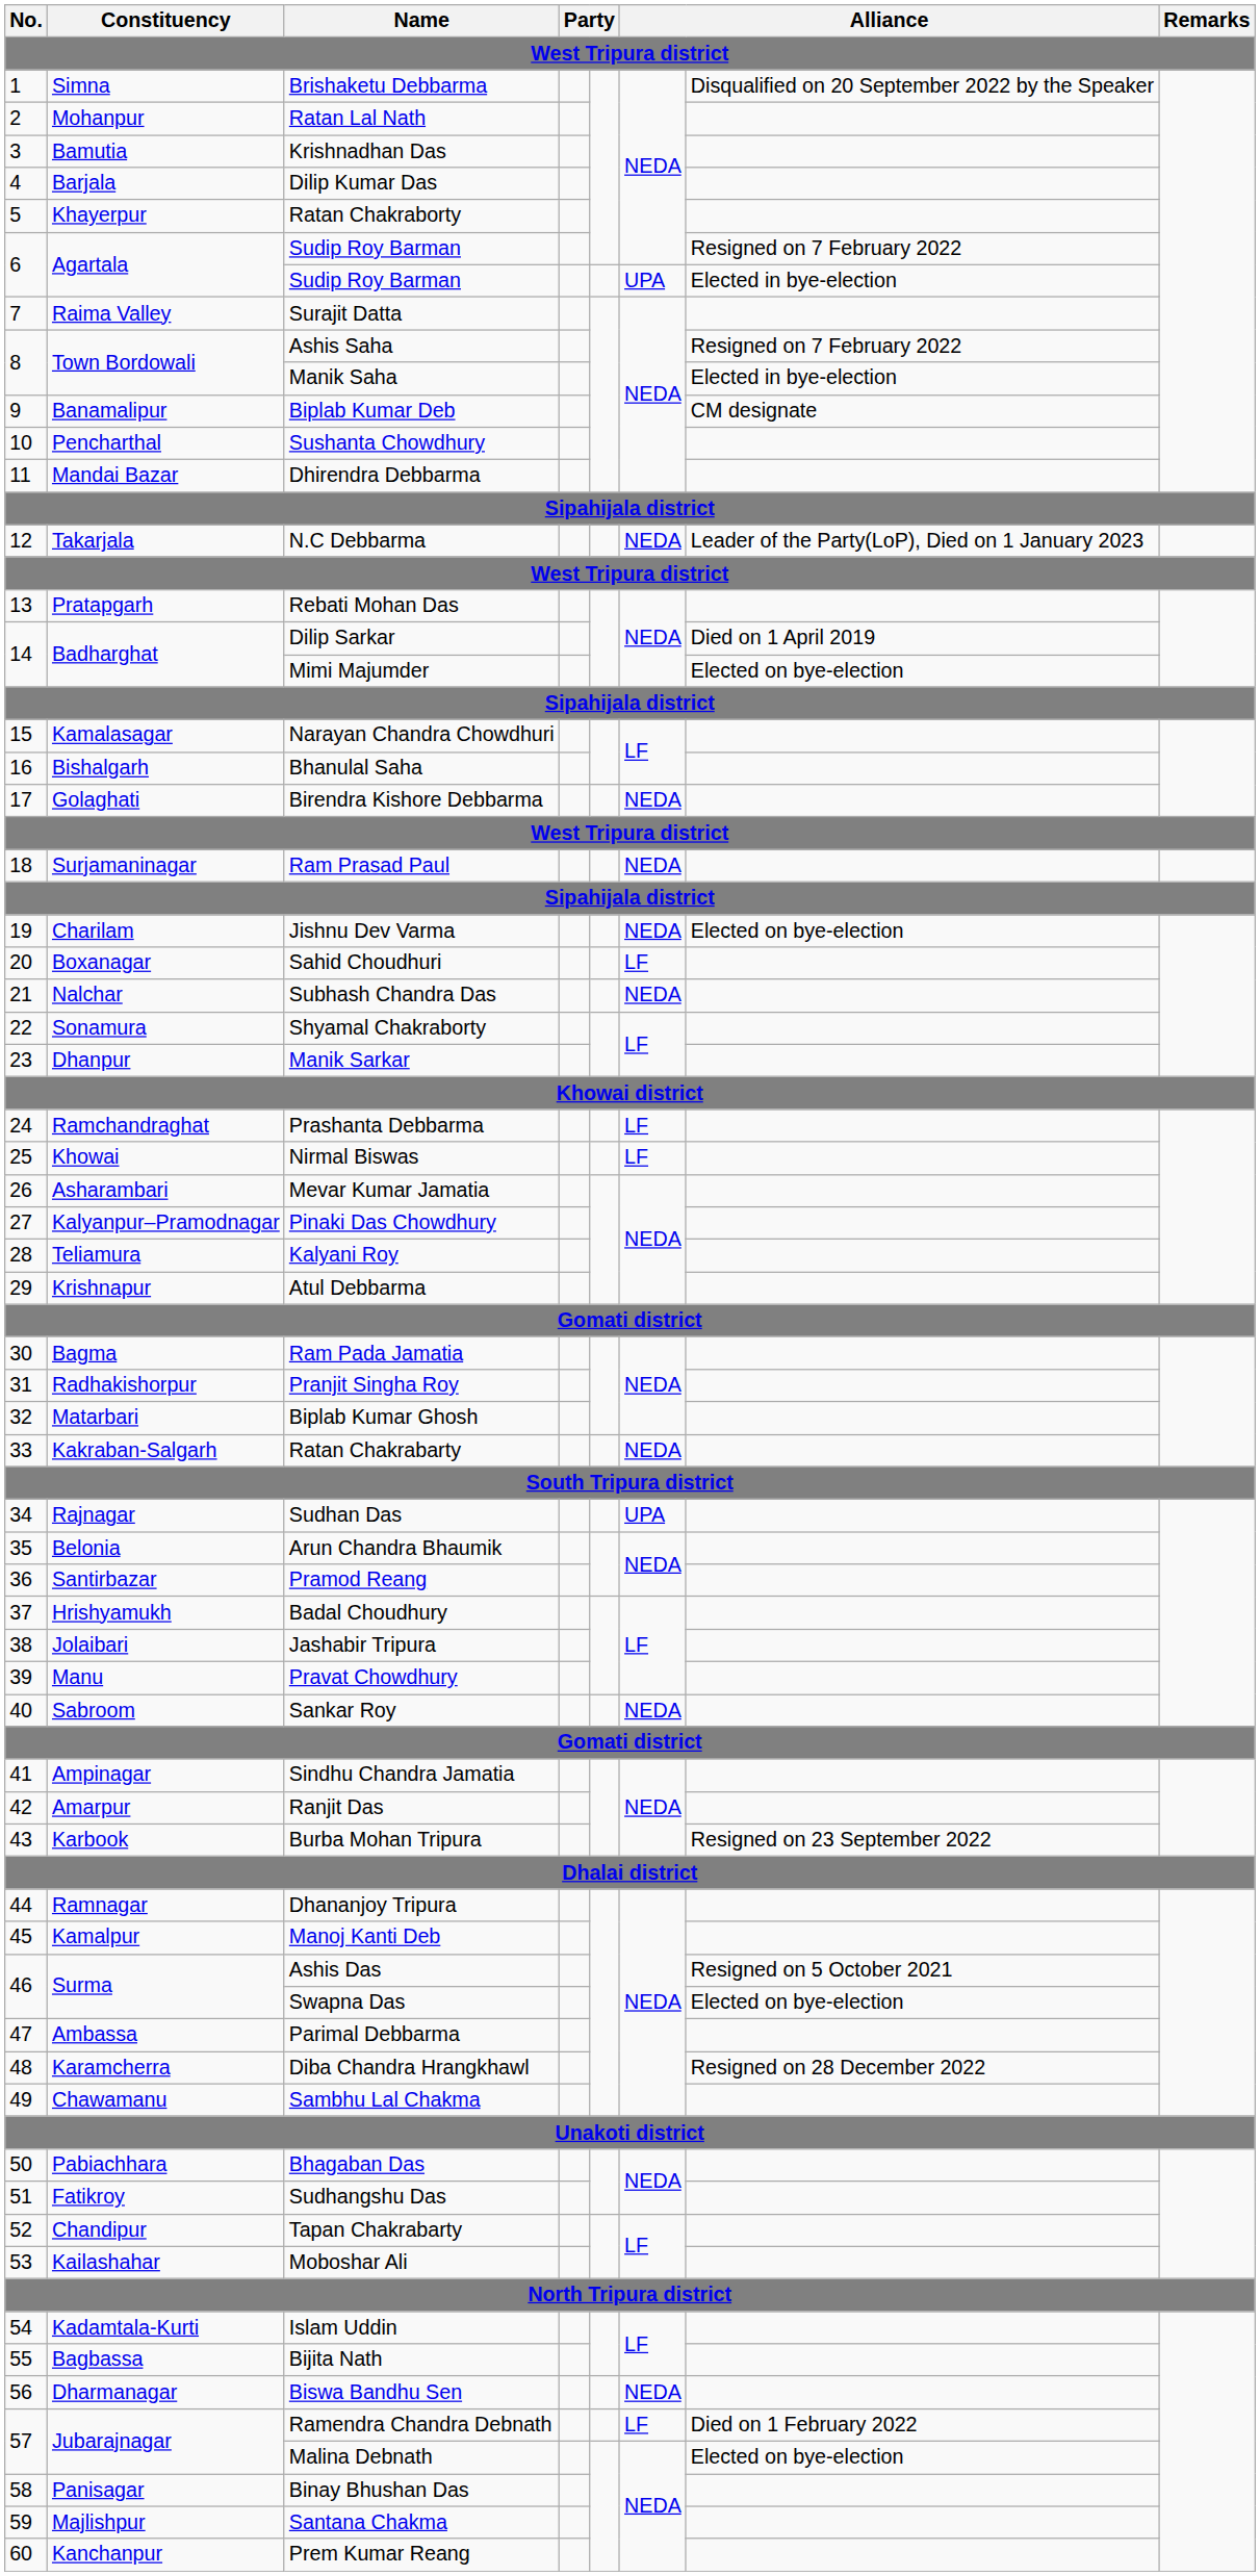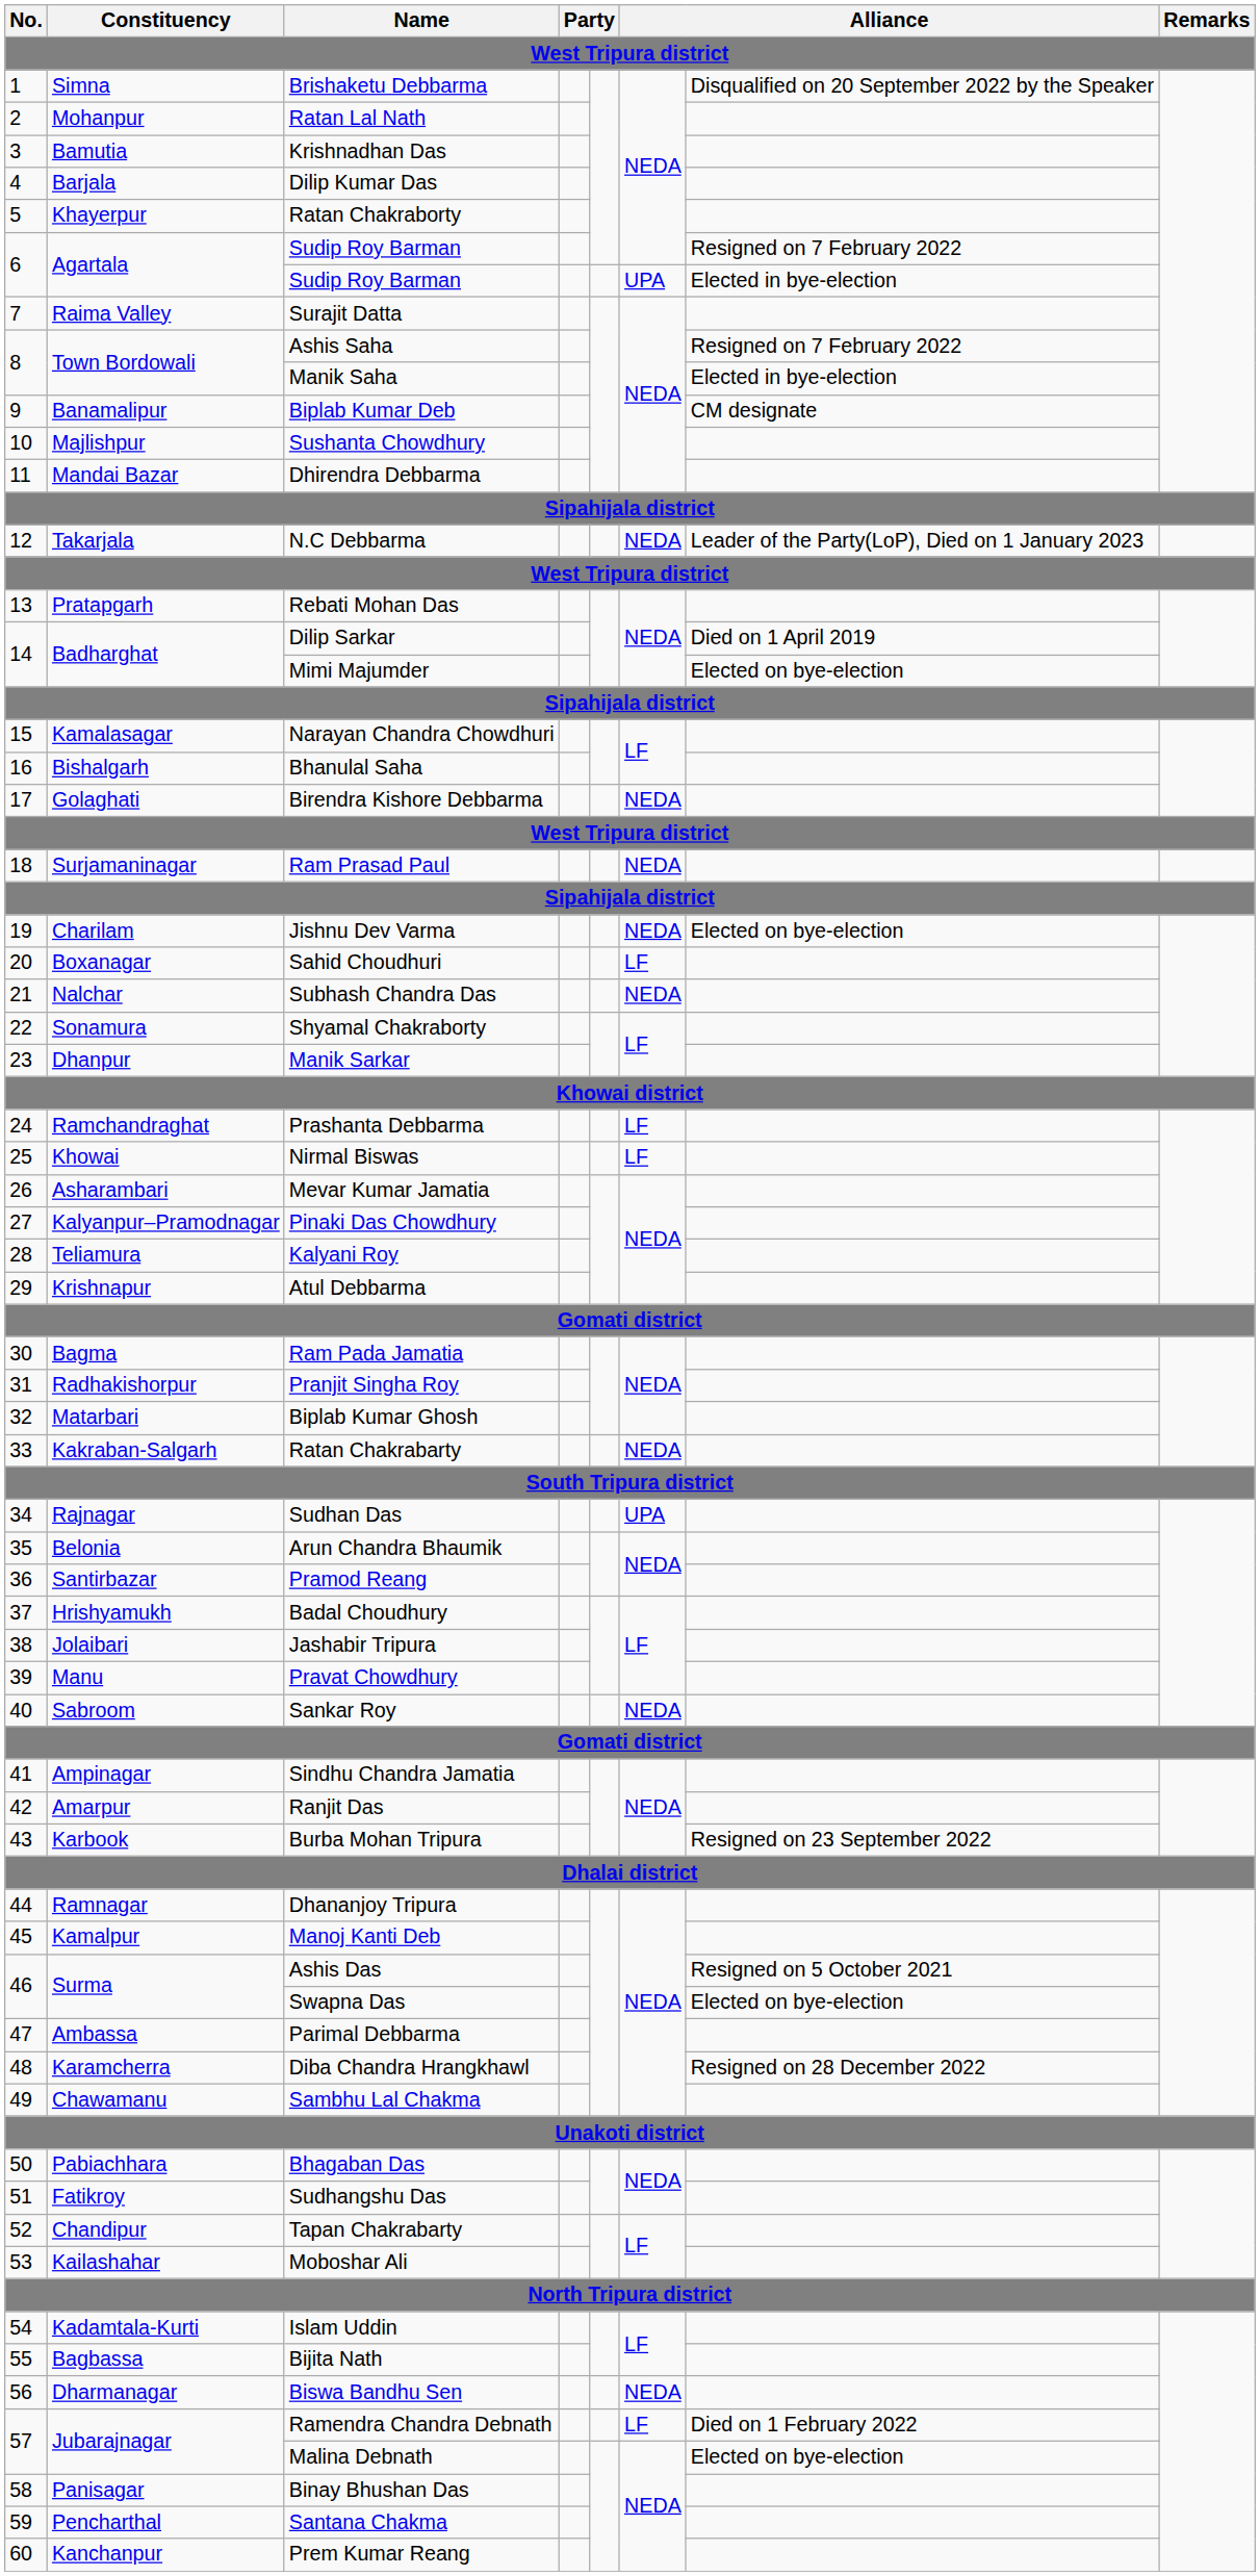Sushanta Chowdhury | Constituency: Pencharthal -> Majlishpur
Santana Chakma | Constituency: Majlishpur -> Pencharthal
